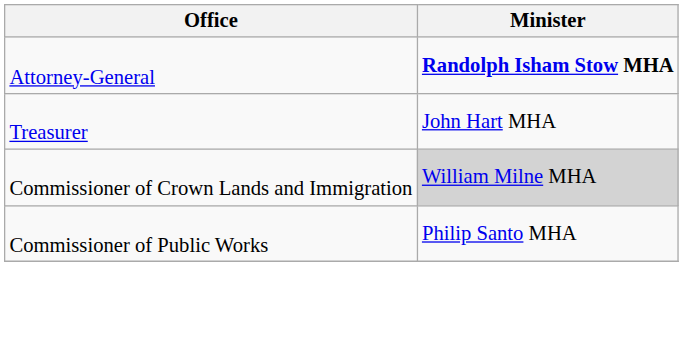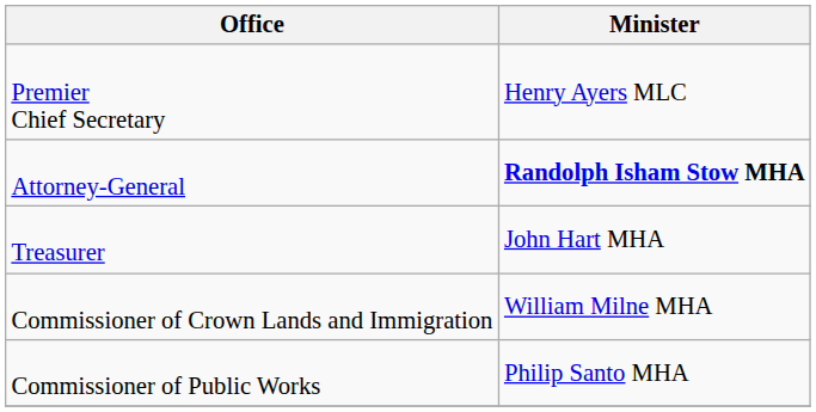+ row: Premier Chief Secretary | Henry Ayers MLC
Commissioner of Crown Lands and Immigration | Minister: lightgrey background -> no background
